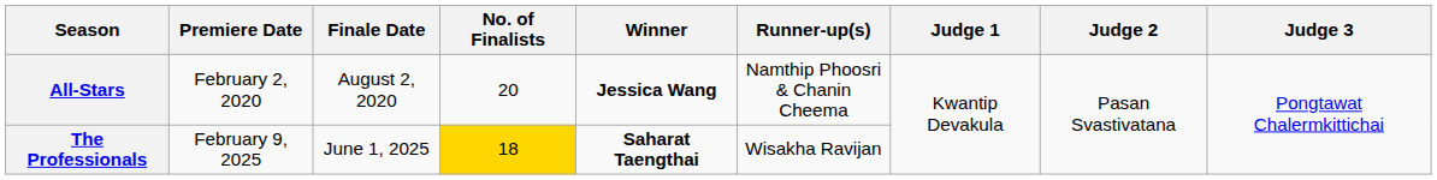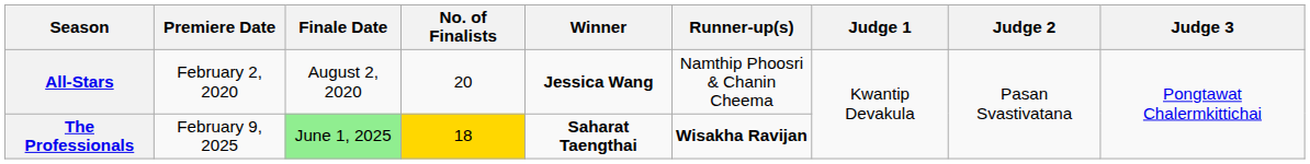The Professionals | Finale Date: no background -> lightgreen background
The Professionals | Runner-up(s): normal -> bold
